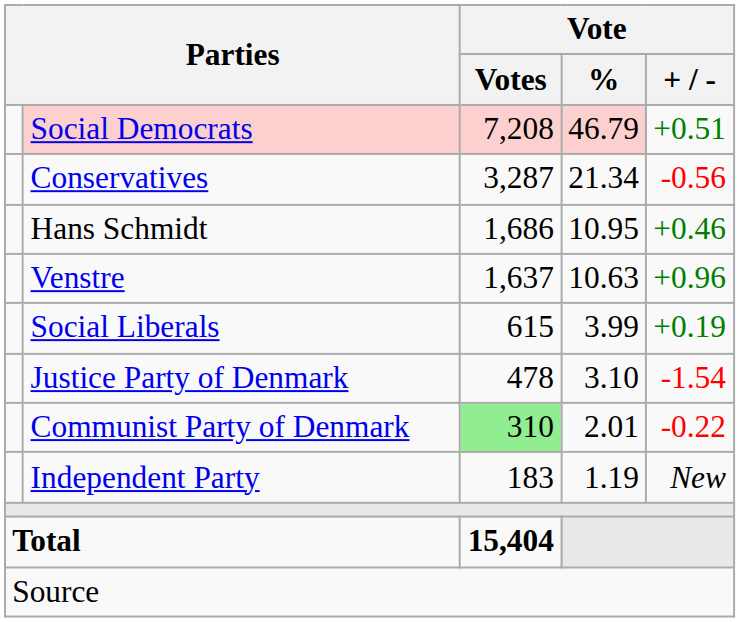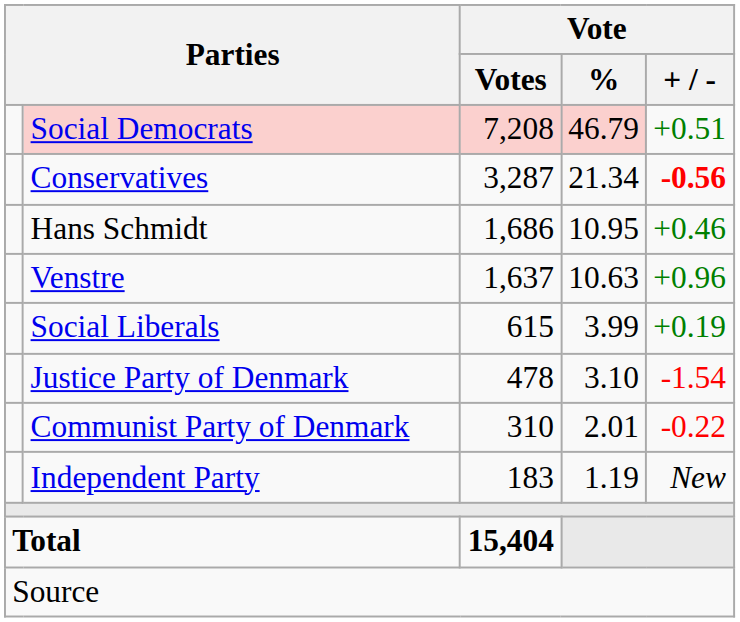Conservatives | Vote / + / -: normal -> bold
Communist Party of Denmark | Vote / Votes: lightgreen background -> no background
